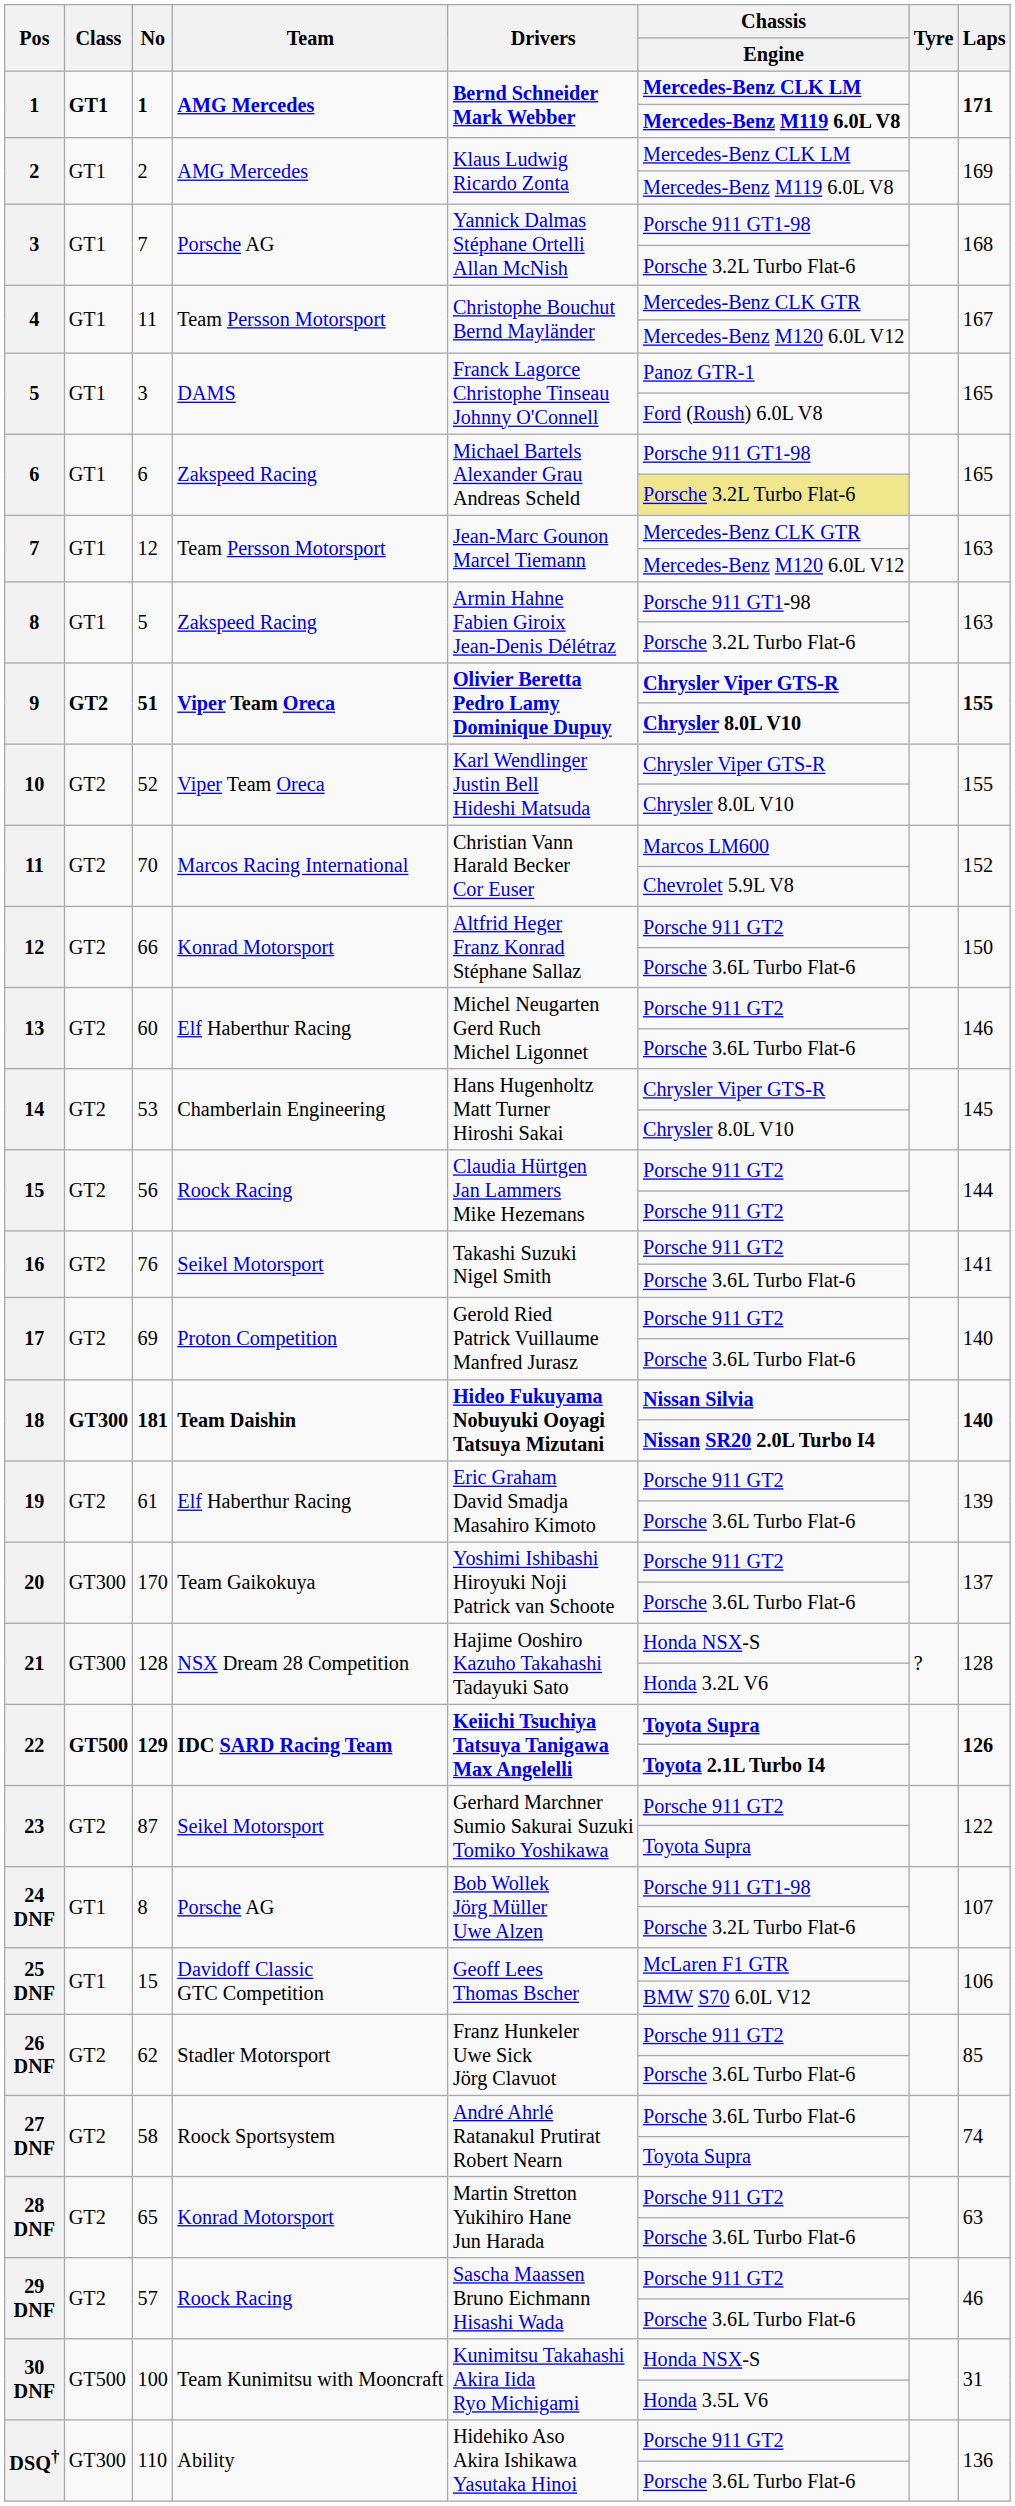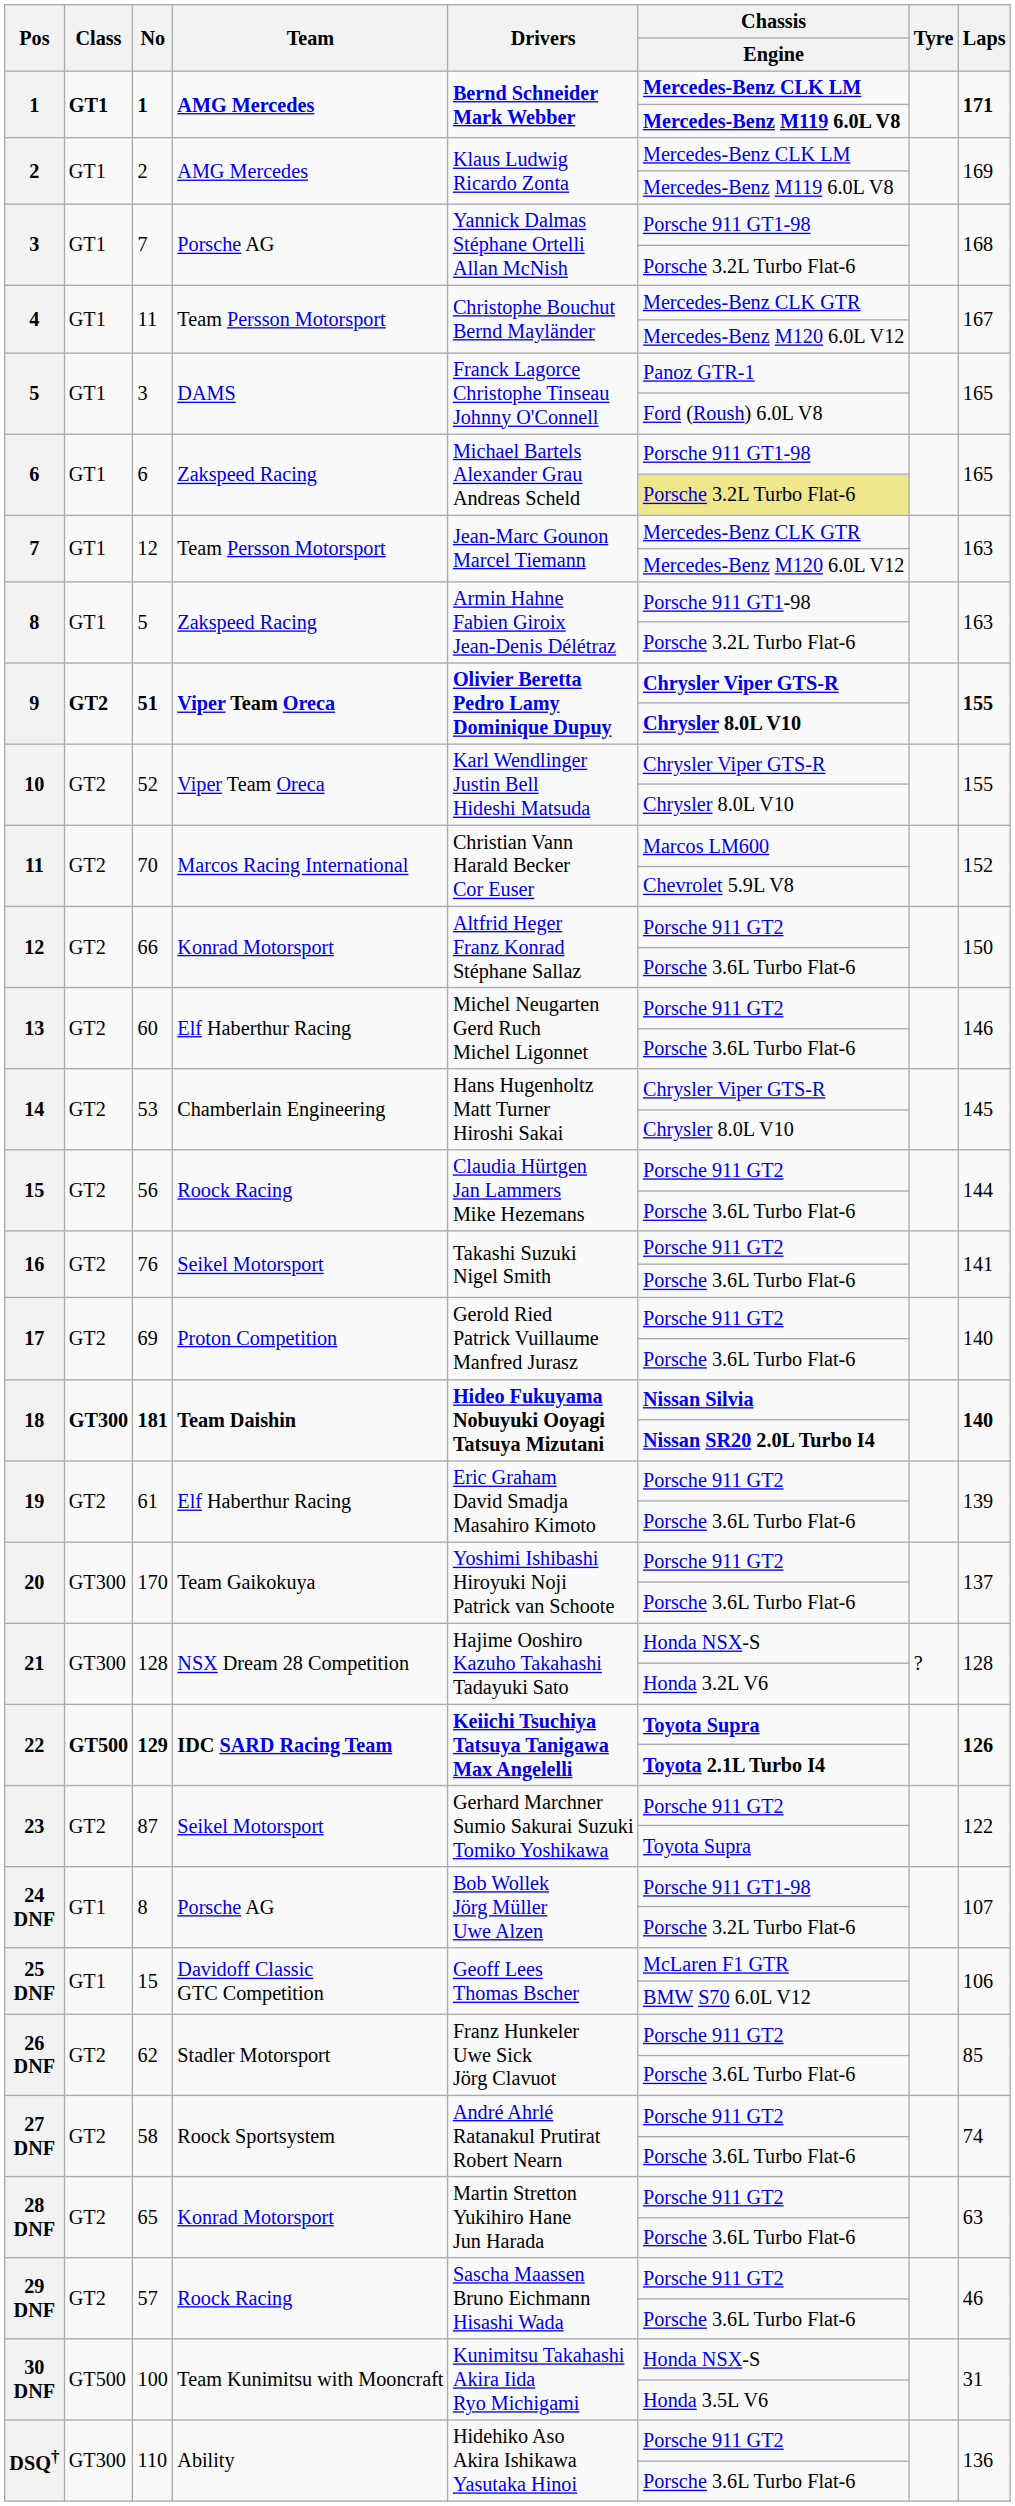row 32 | Chassis / Engine: Porsche 911 GT2 -> Porsche 3.6L Turbo Flat-6
row 55 | Chassis / Engine: Porsche 3.6L Turbo Flat-6 -> Porsche 911 GT2
row 56 | Chassis / Engine: Toyota Supra -> Porsche 3.6L Turbo Flat-6
